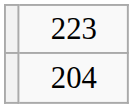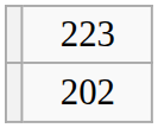row 2 | column 2: 204 -> 202
